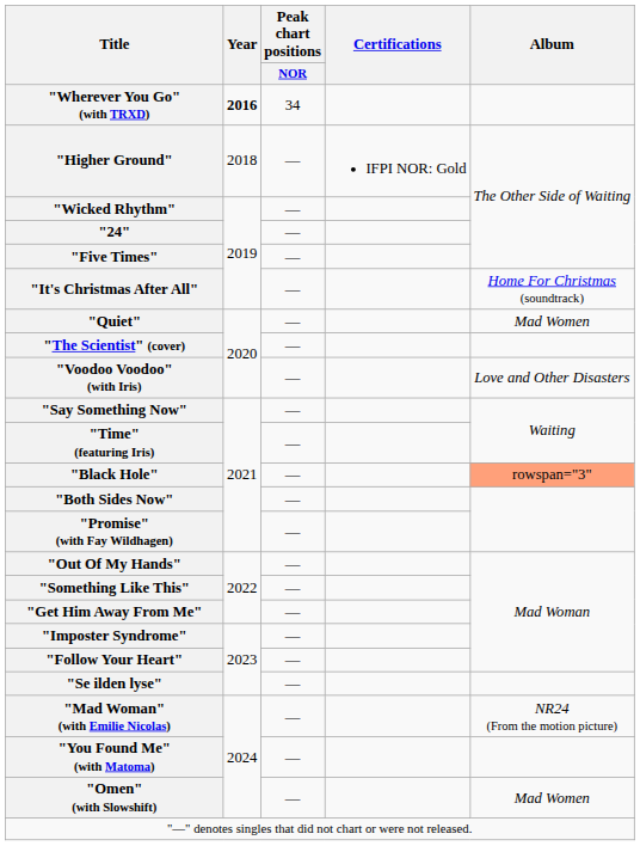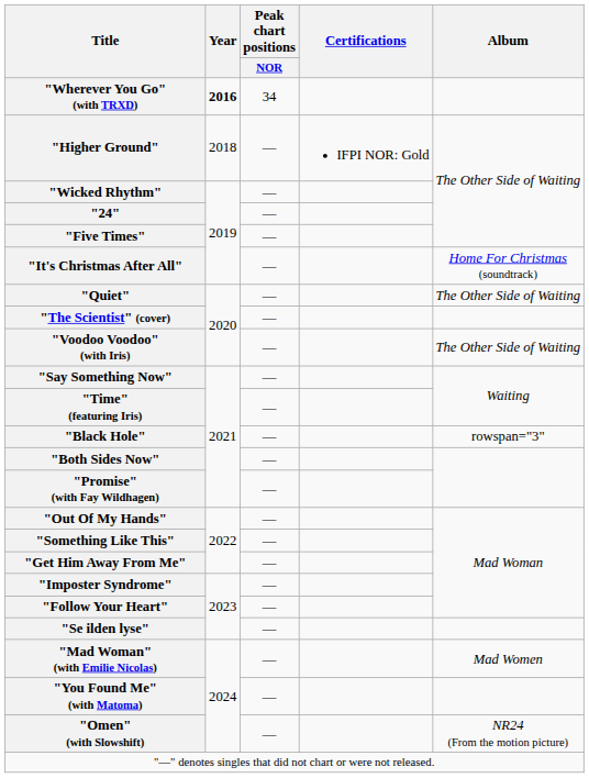"Quiet" | Album: Mad Women -> The Other Side of Waiting
"Voodoo Voodoo" (with Iris) | Album: Love and Other Disasters -> The Other Side of Waiting
"Black Hole" | Album: lightsalmon background -> no background
"Mad Woman" (with Emilie Nicolas) | Album: NR24 (From the motion picture) -> Mad Women
"Omen" (with Slowshift) | Album: Mad Women -> NR24 (From the motion picture)
